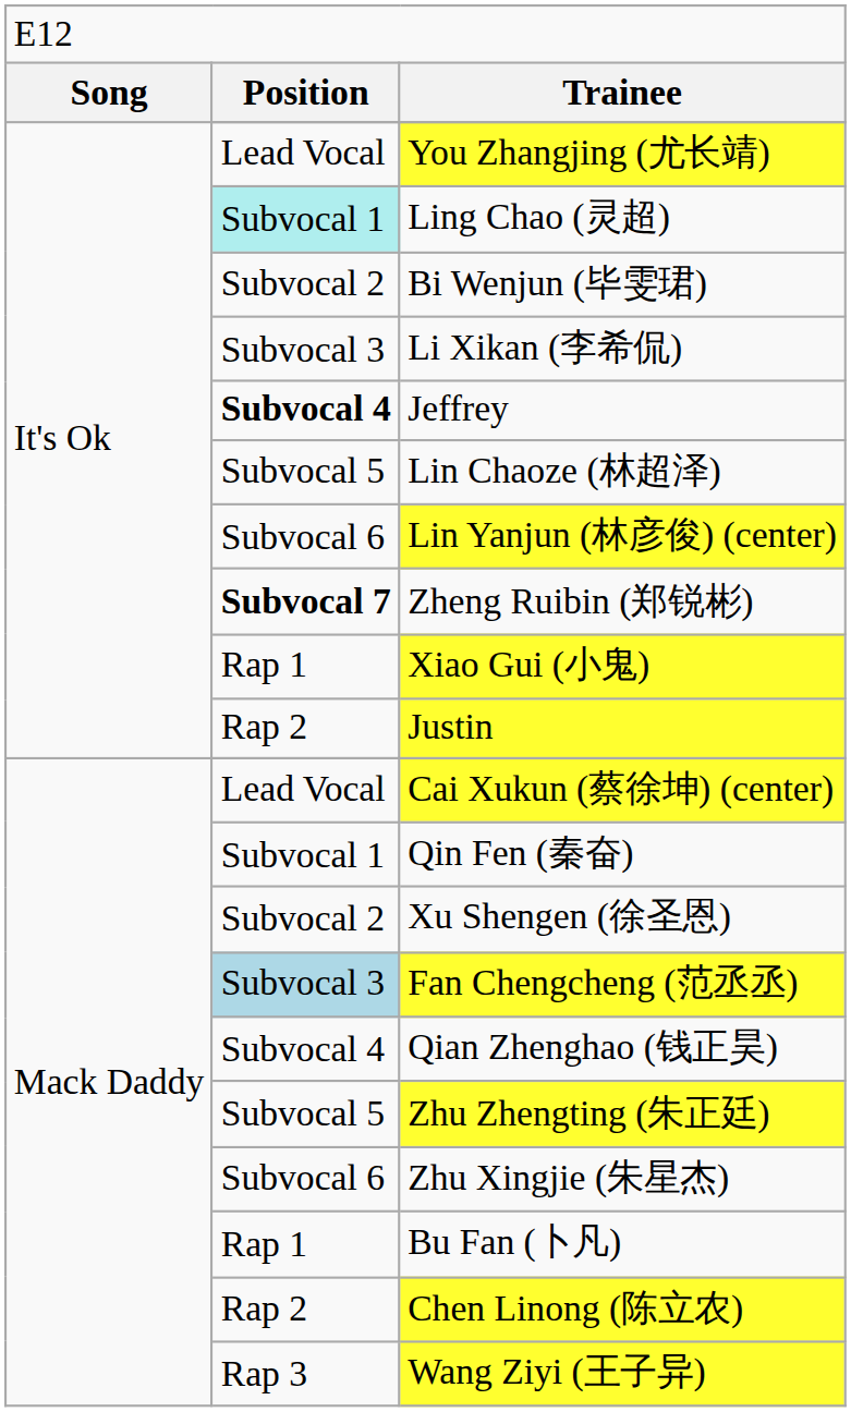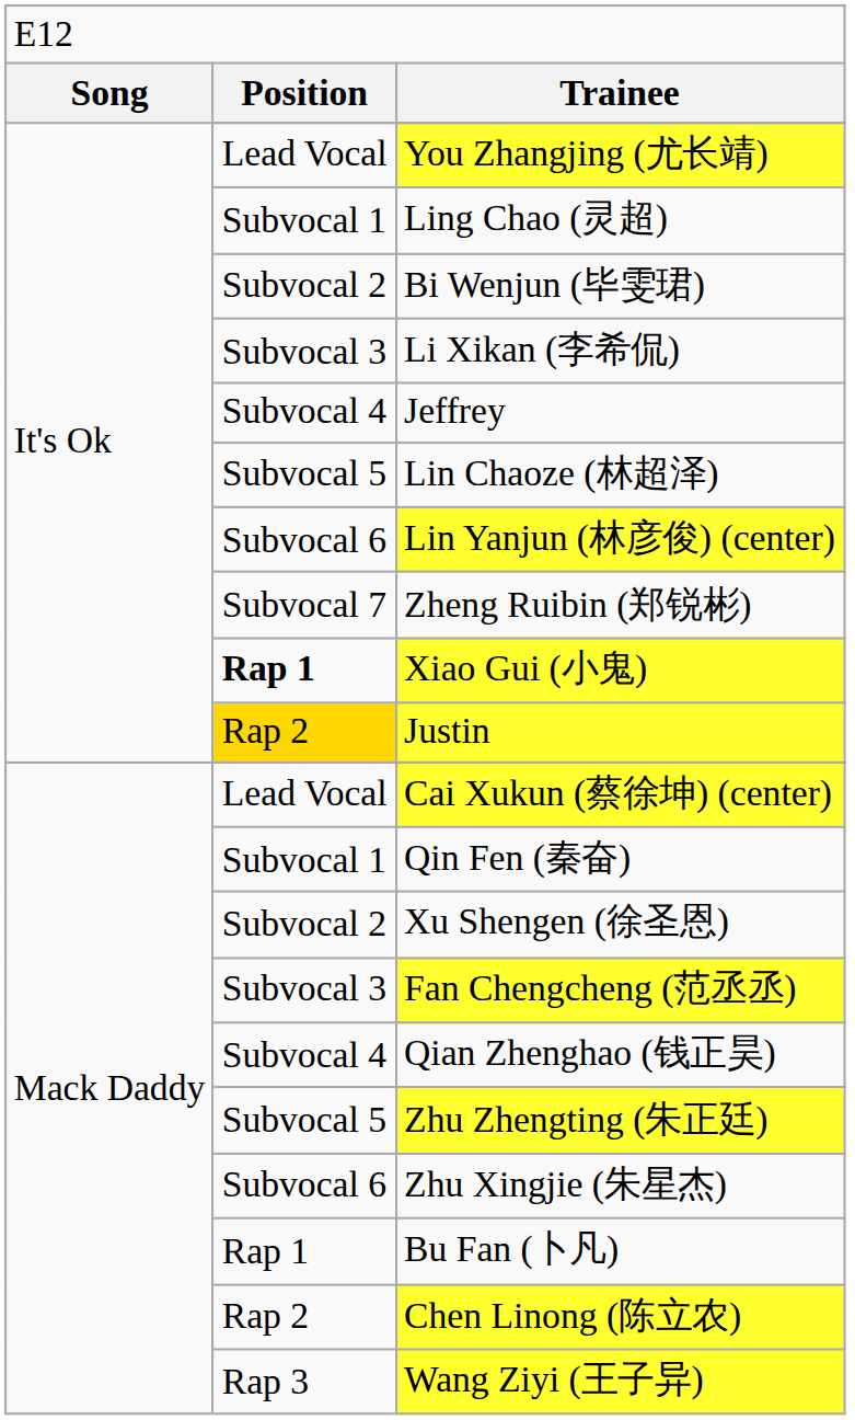Ling Chao (灵超) | column 2: paleturquoise background -> no background
Jeffrey | column 2: bold -> normal
Zheng Ruibin (郑锐彬) | column 2: bold -> normal
Xiao Gui (小鬼) | column 2: normal -> bold
Justin | column 2: no background -> gold background
Fan Chengcheng (范丞丞) | column 2: lightblue background -> no background
